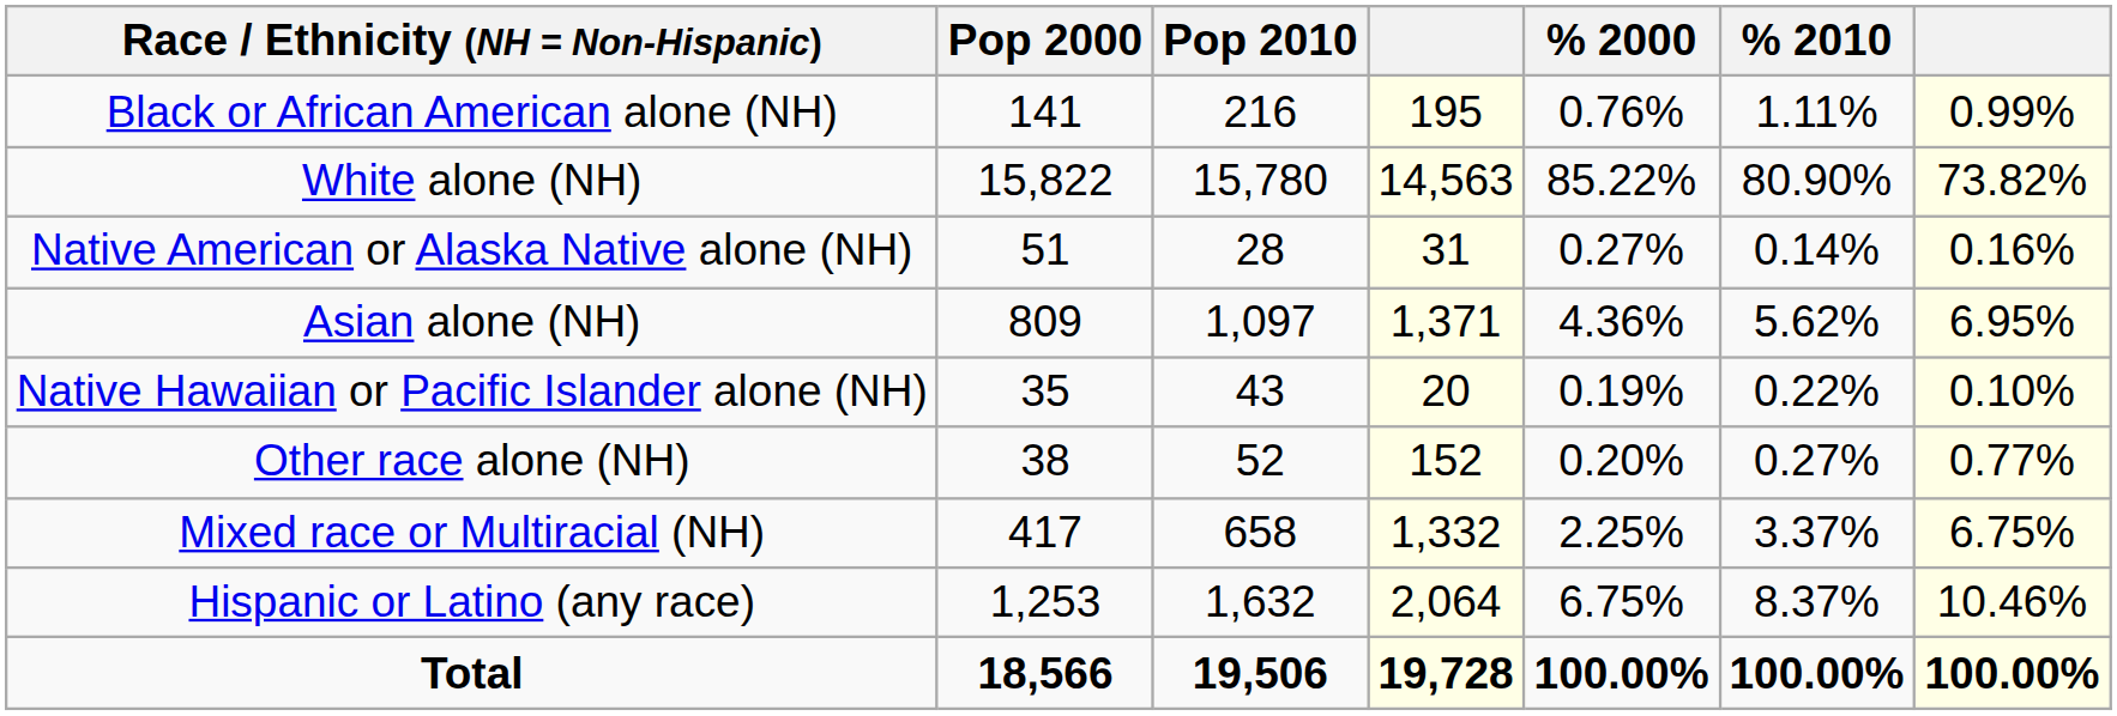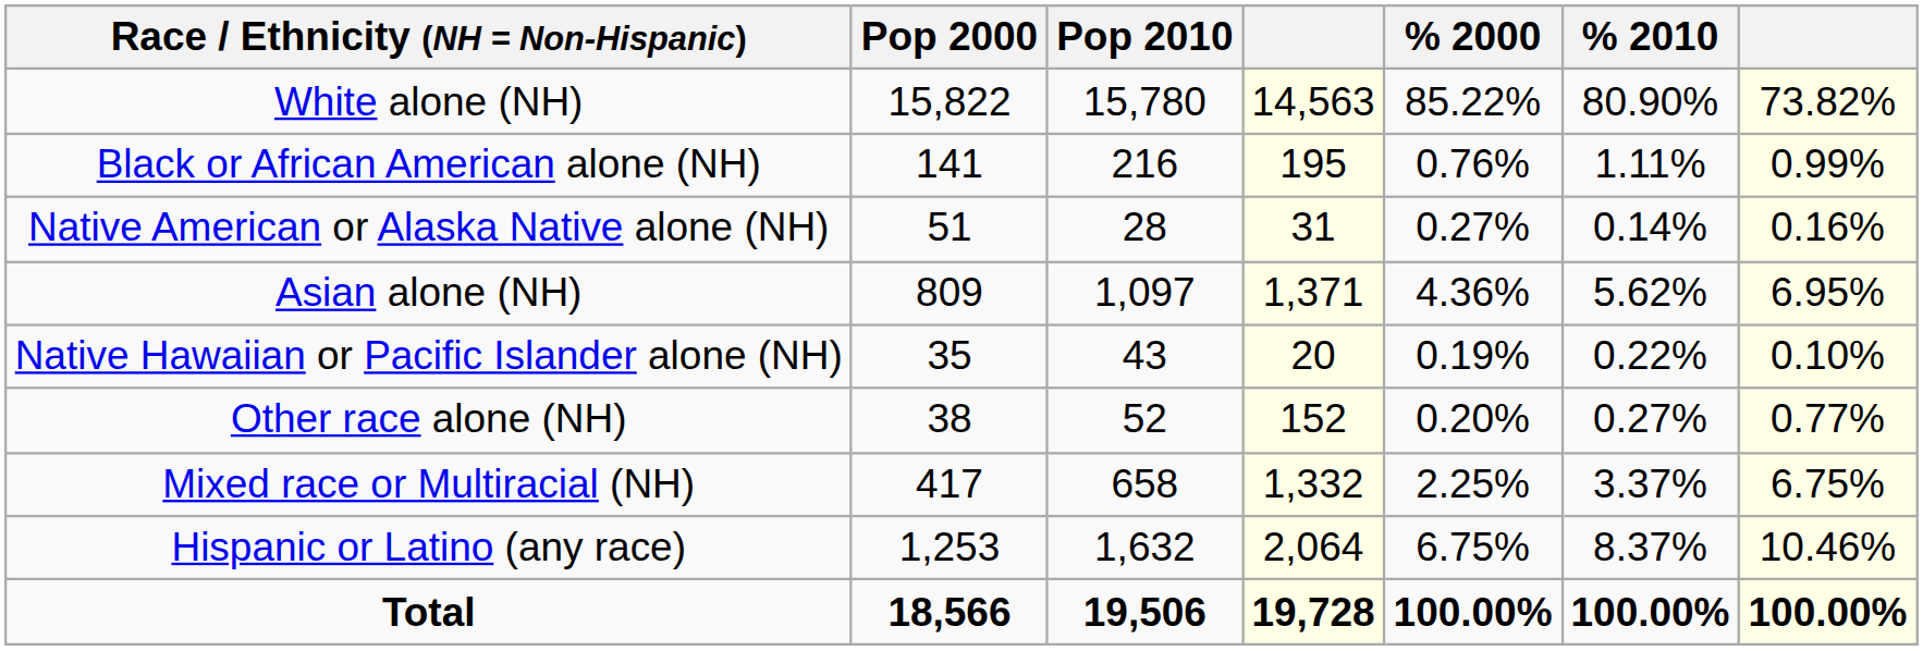rows swapped: White alone (NH) <-> Black or African American alone (NH)
